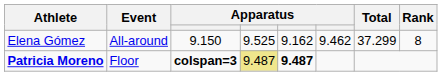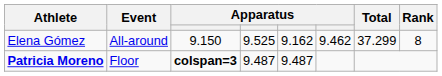Patricia Moreno | column 4: khaki background -> no background
Patricia Moreno | column 5: bold -> normal
